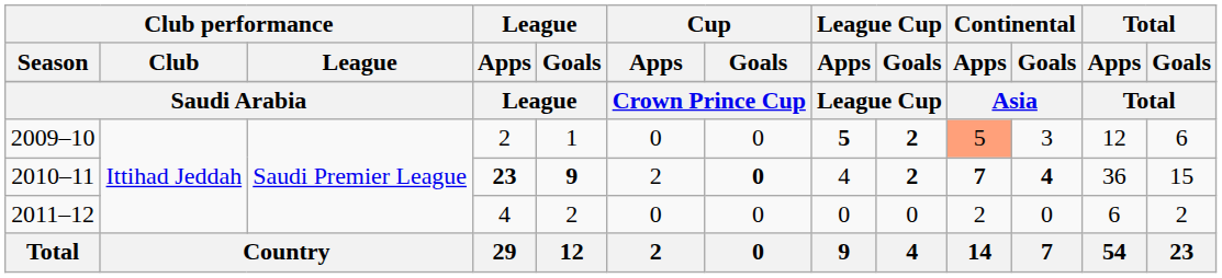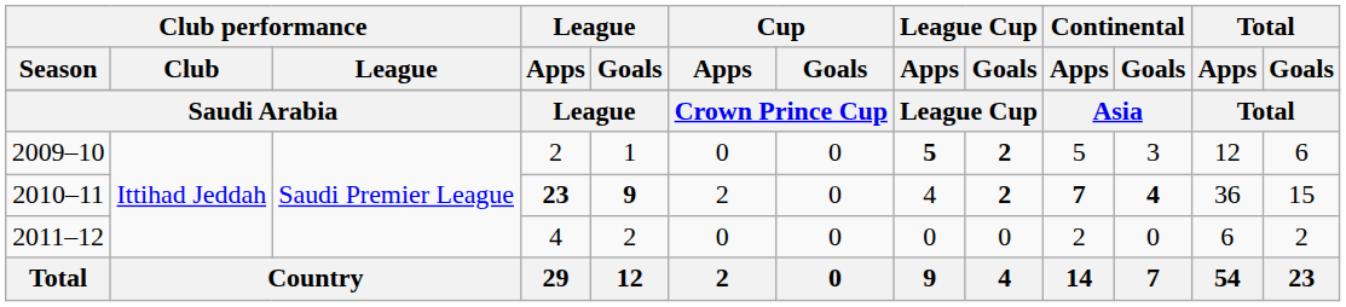2009–10 | Continental / Apps: lightsalmon background -> no background
2010–11 | Cup / Goals: bold -> normal
